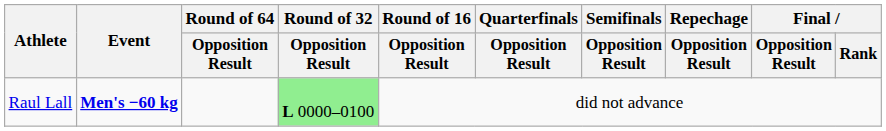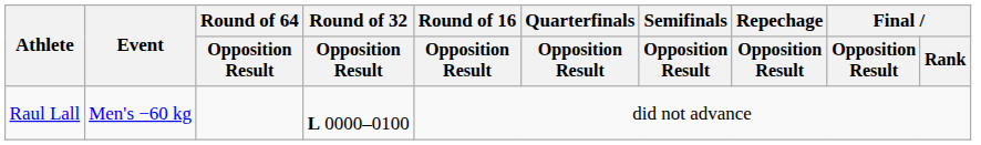Raul Lall | Event: bold -> normal
Raul Lall | Round of 32 / Opposition Result: lightgreen background -> no background
